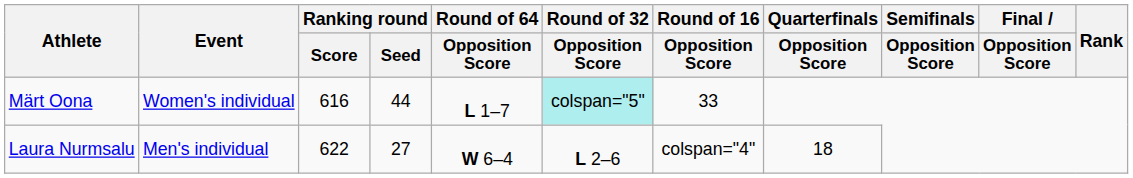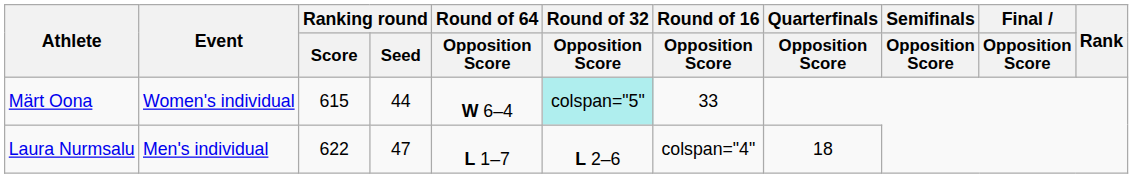Märt Oona | Ranking round / Score: 616 -> 615
Märt Oona | Round of 64 / Opposition Score: L 1–7 -> W 6–4
Laura Nurmsalu | Ranking round / Seed: 27 -> 47
Laura Nurmsalu | Round of 64 / Opposition Score: W 6–4 -> L 1–7
